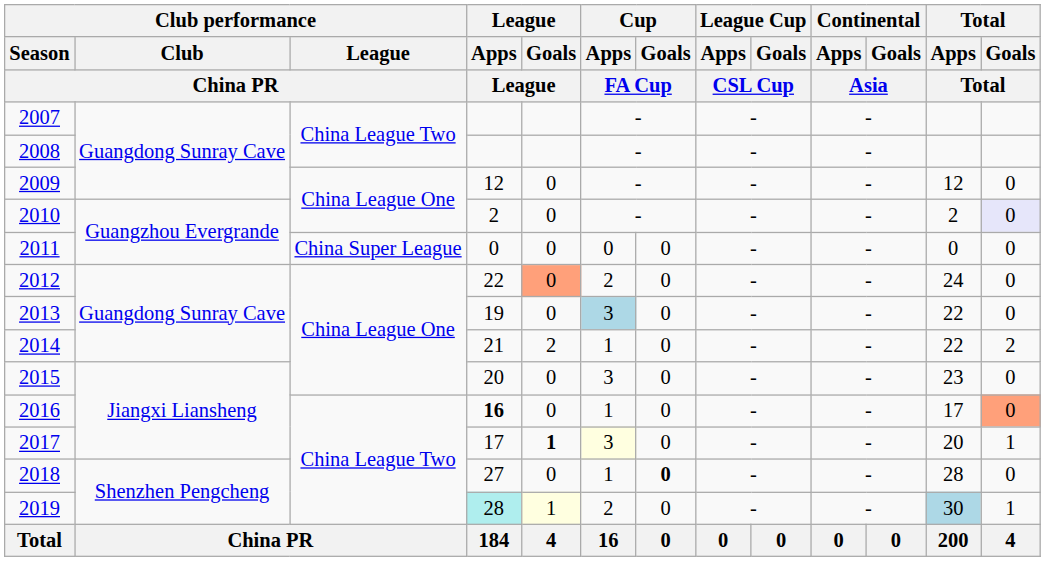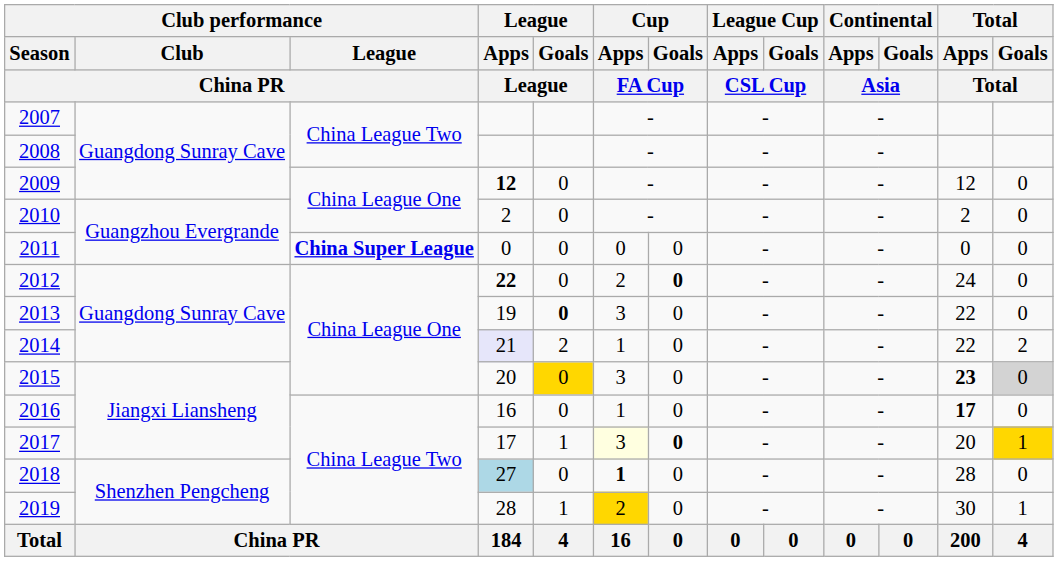2009 | League / Apps / League: normal -> bold
2010 | Total / Goals / Total: lavender background -> no background
2011 | Club performance / League / China PR: normal -> bold
2012 | League / Apps / League: normal -> bold
2012 | League / Goals / League: lightsalmon background -> no background
2012 | Cup / Goals / FA Cup: normal -> bold
2013 | League / Goals / League: normal -> bold
2013 | Cup / Apps / FA Cup: lightblue background -> no background
2014 | League / Apps / League: no background -> lavender background
2015 | League / Goals / League: no background -> gold background
2015 | Total / Apps / Total: normal -> bold
2015 | Total / Goals / Total: no background -> lightgrey background
2016 | League / Apps / League: bold -> normal
2016 | Total / Apps / Total: normal -> bold
2016 | Total / Goals / Total: lightsalmon background -> no background
2017 | League / Goals / League: bold -> normal
2017 | Cup / Goals / FA Cup: normal -> bold
2017 | Total / Goals / Total: no background -> gold background
2018 | League / Apps / League: no background -> lightblue background
2018 | Cup / Apps / FA Cup: normal -> bold
2018 | Cup / Goals / FA Cup: bold -> normal
2019 | League / Apps / League: paleturquoise background -> no background
2019 | League / Goals / League: lightyellow background -> no background
2019 | Cup / Apps / FA Cup: no background -> gold background
2019 | Total / Apps / Total: lightblue background -> no background
